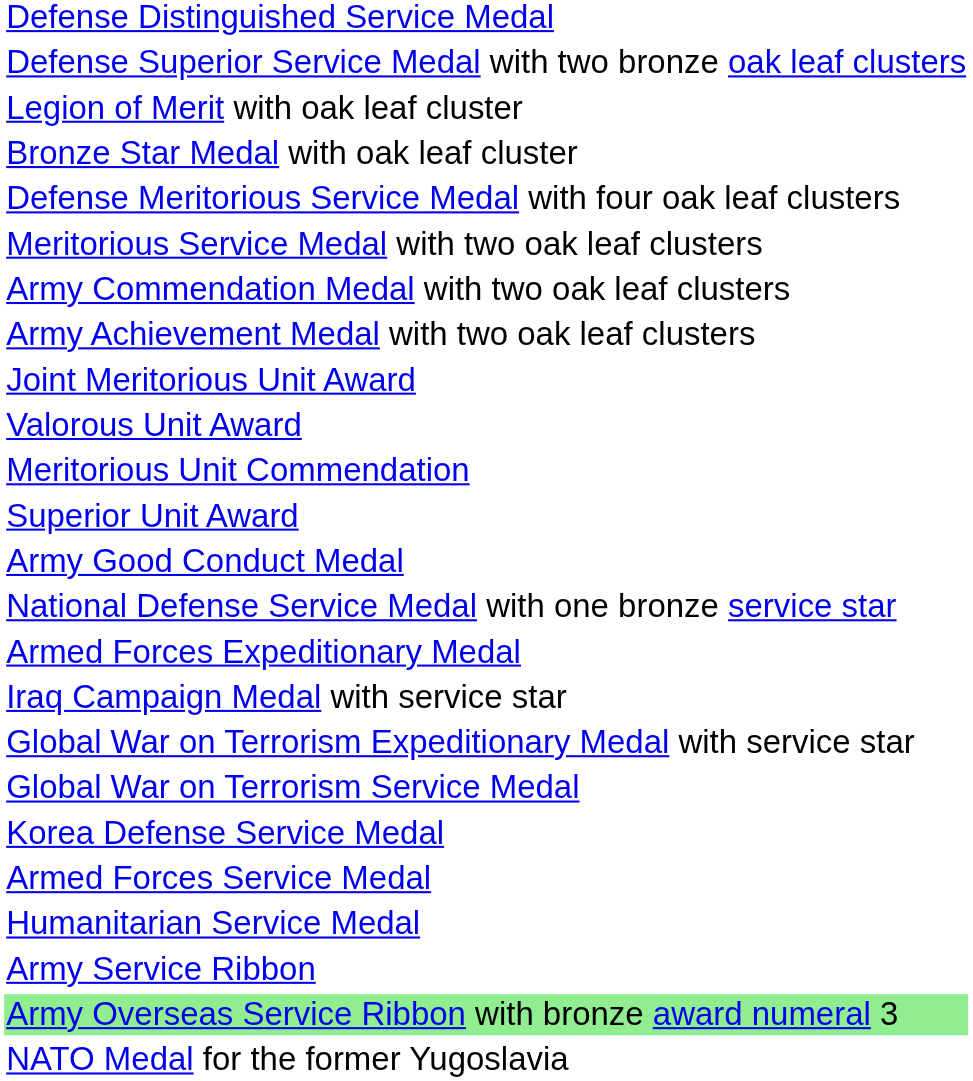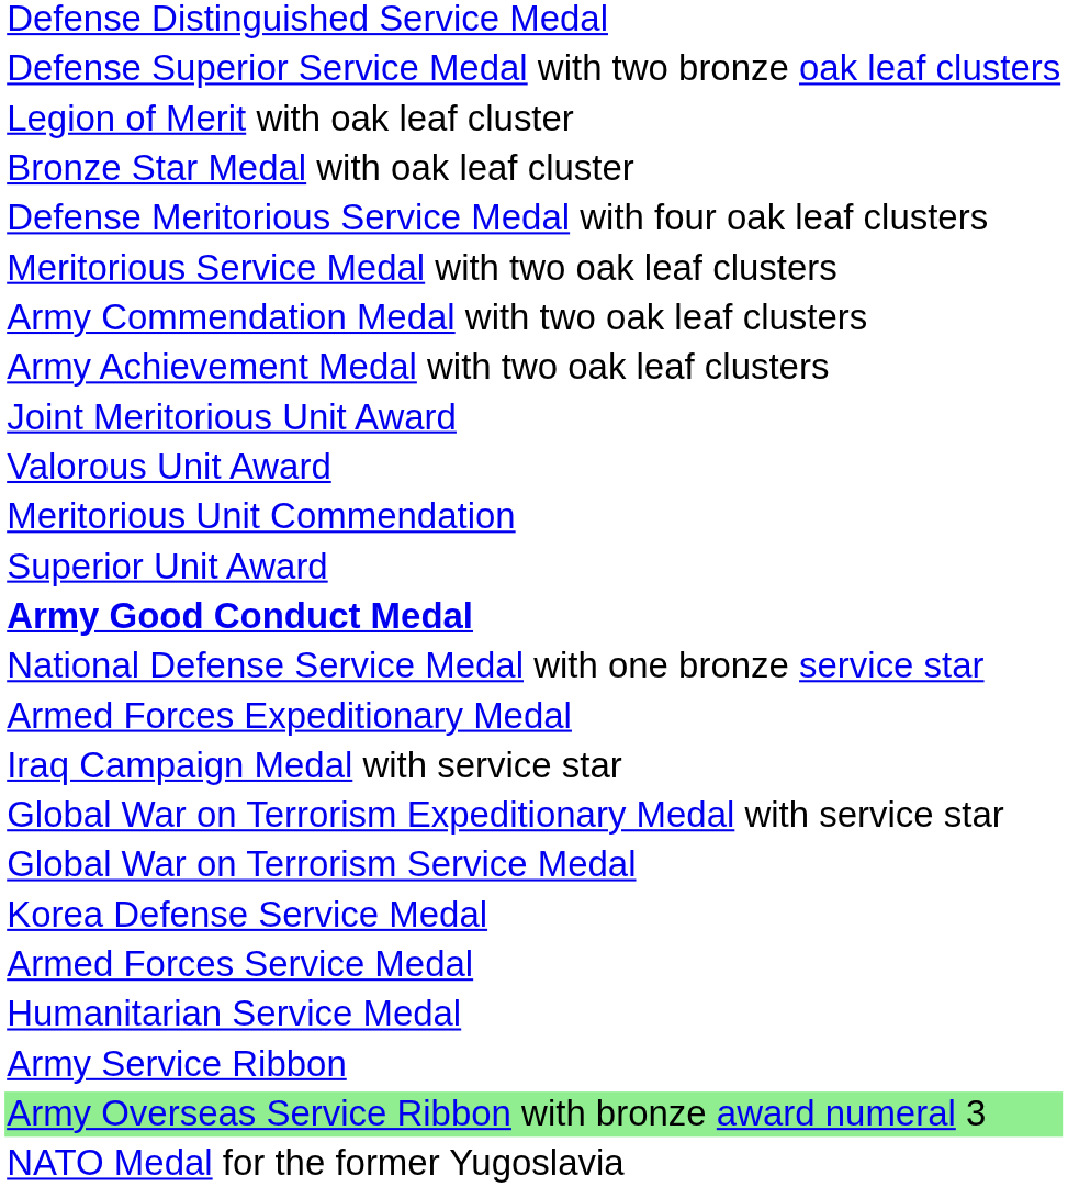row 13 | column 1: normal -> bold
